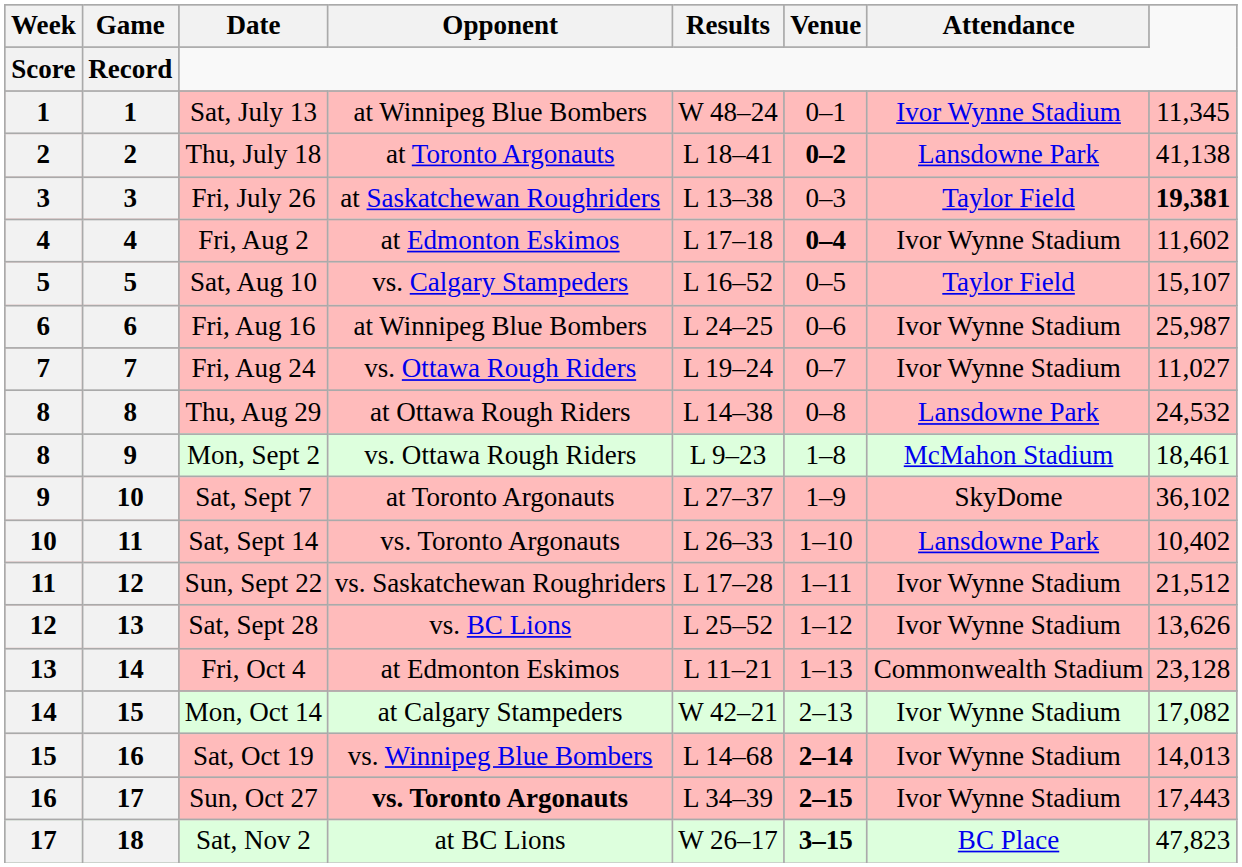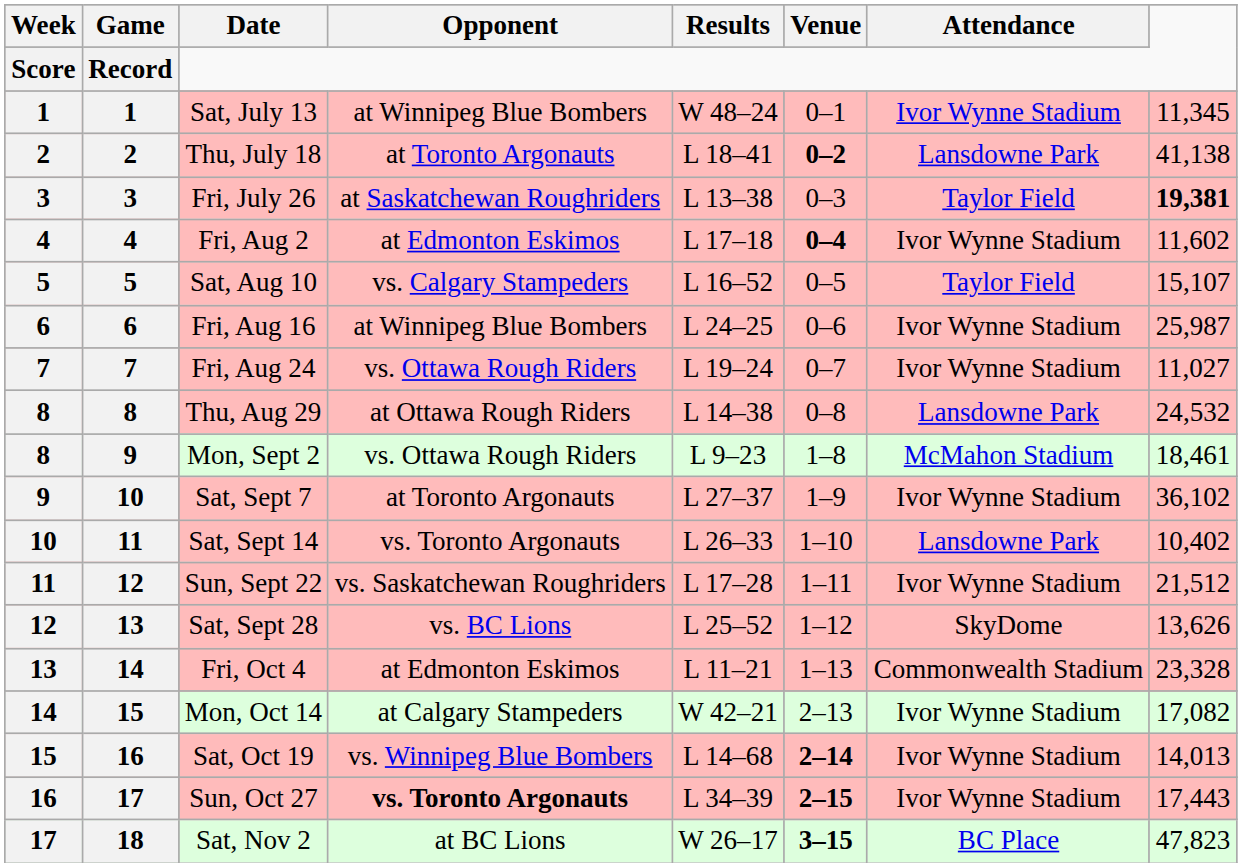Sat, Sept 7 | Attendance: SkyDome -> Ivor Wynne Stadium
Sat, Sept 28 | Attendance: Ivor Wynne Stadium -> SkyDome
Fri, Oct 4 | column 8: 23,128 -> 23,328
